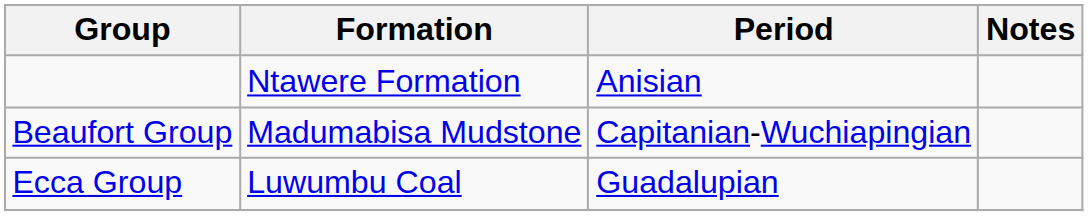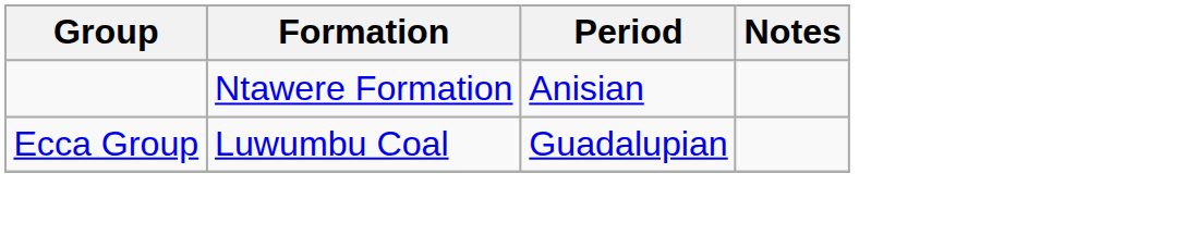- row: Beaufort Group | Madumabisa Mudstone | Capitanian-Wuchiapingian
